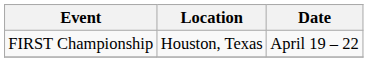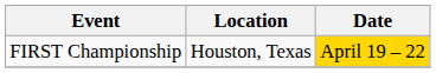FIRST Championship | Date: no background -> gold background
